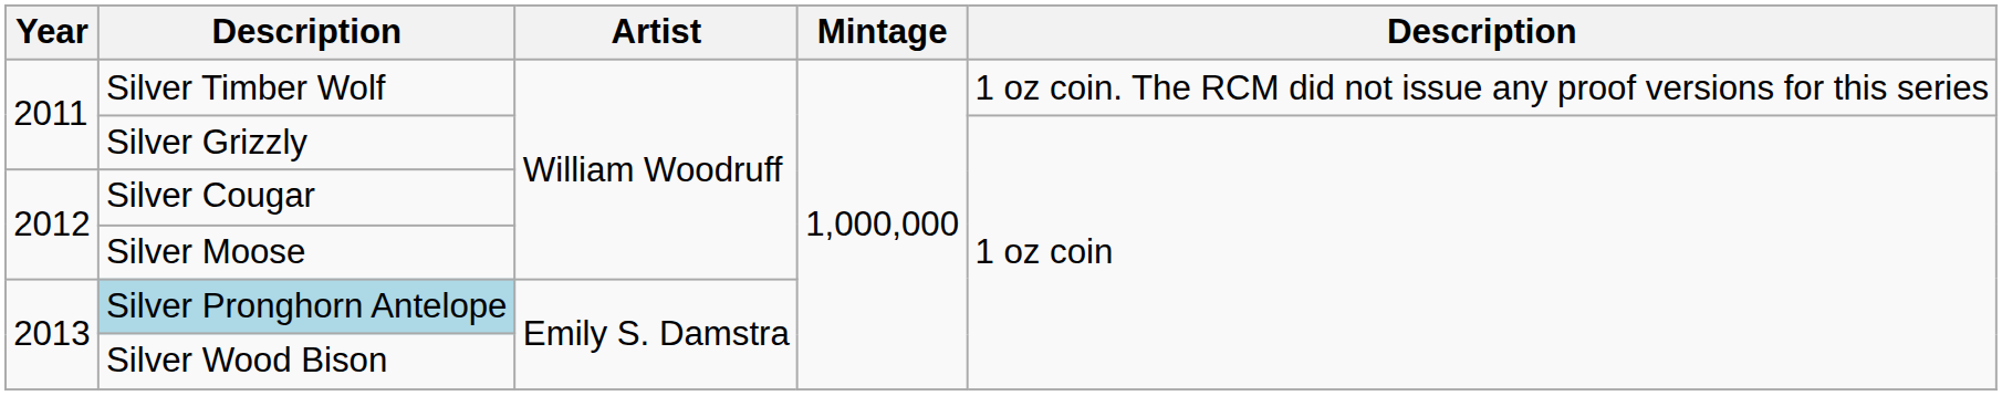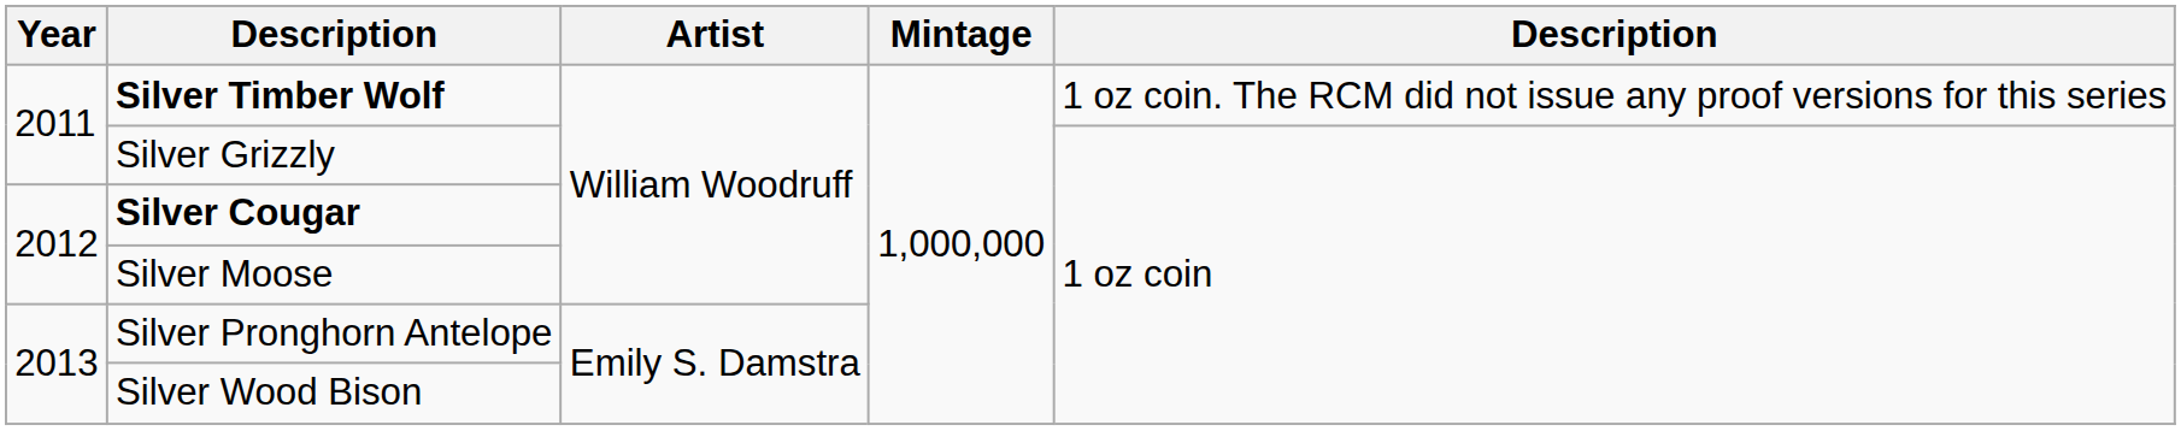Silver Timber Wolf | column 2: normal -> bold
Silver Cougar | column 2: normal -> bold
Silver Pronghorn Antelope | column 2: lightblue background -> no background
